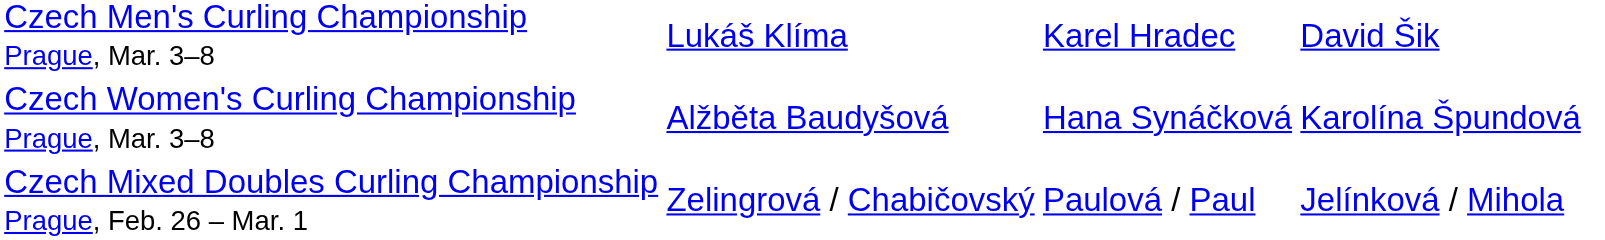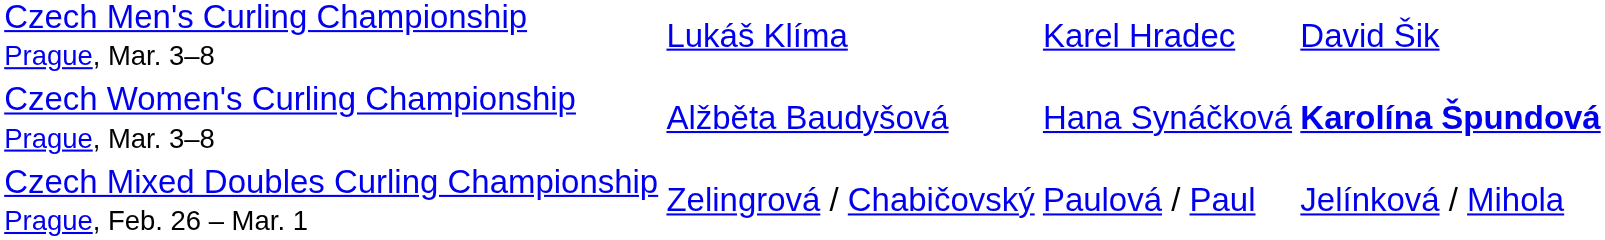Czech Women's Curling Championship Prague, Mar. 3–8 | column 4: normal -> bold
